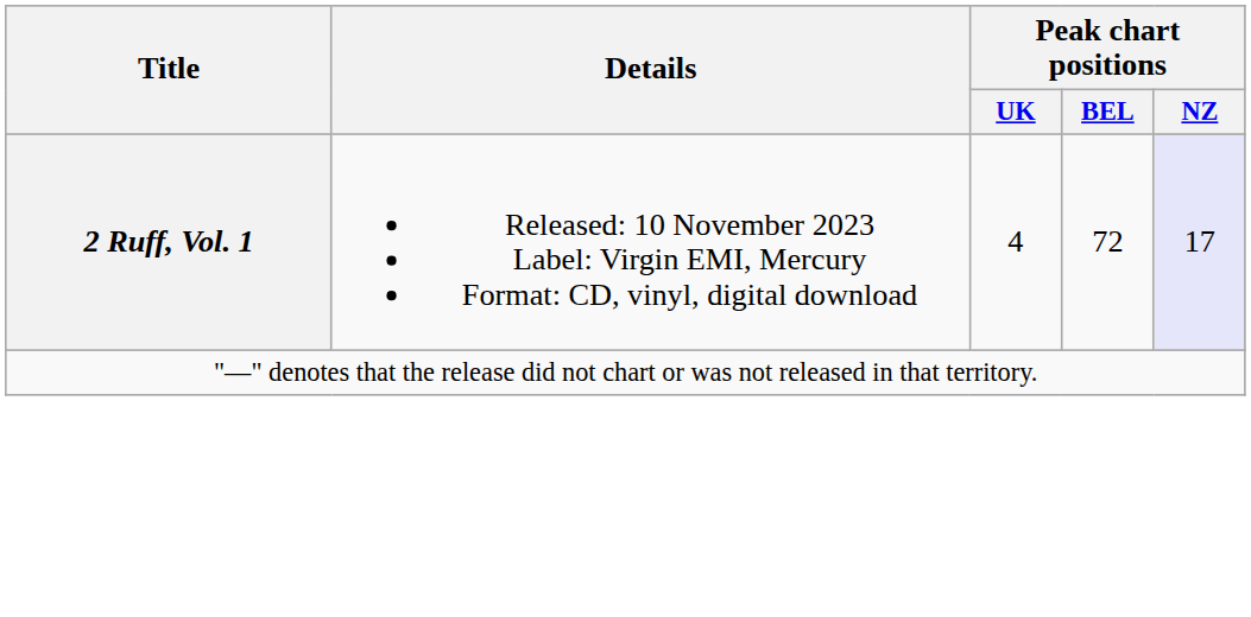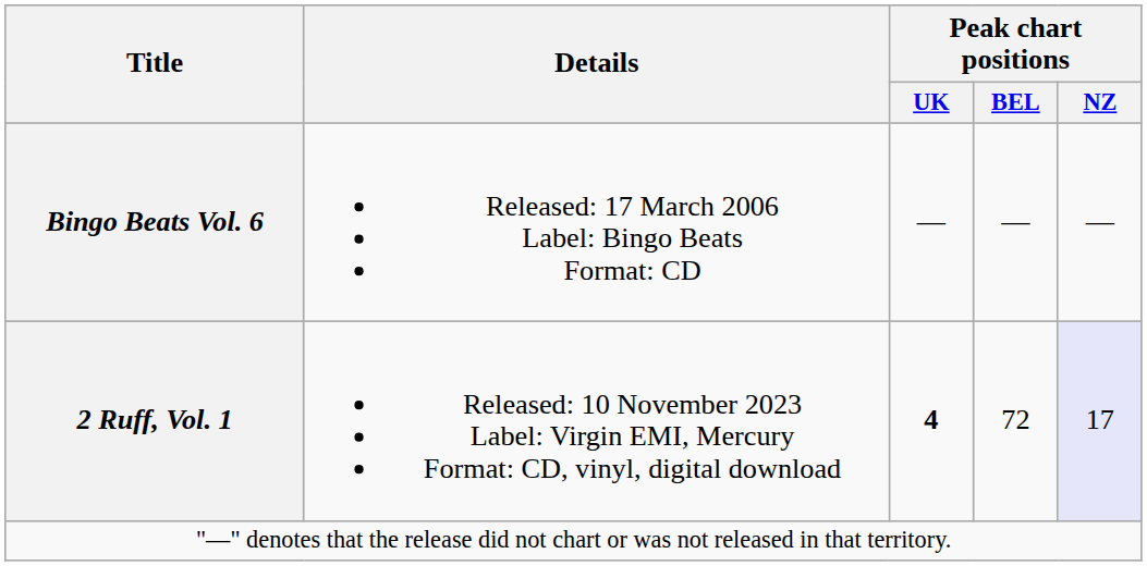+ row: Bingo Beats Vol. 6 | Released: 17 March 2006 Label: Bingo Beats Format: CD | — | — | —
2 Ruff, Vol. 1 | Peak chart positions / UK: normal -> bold
